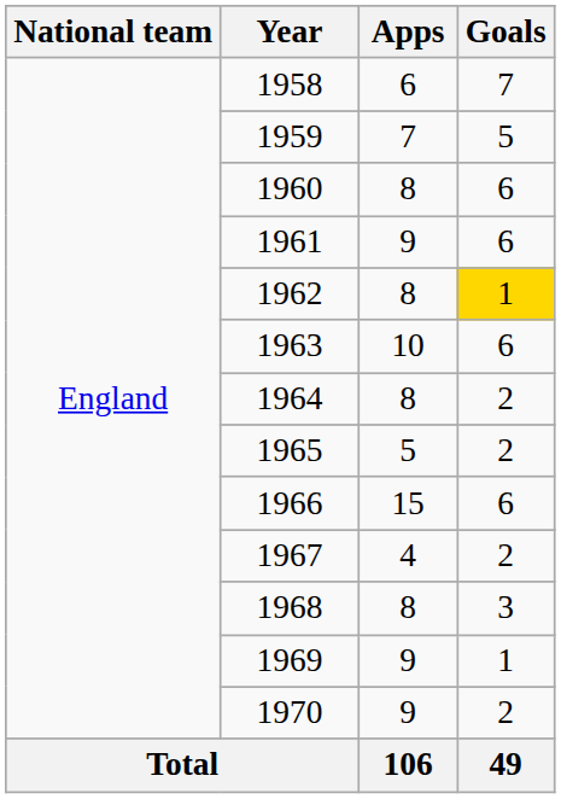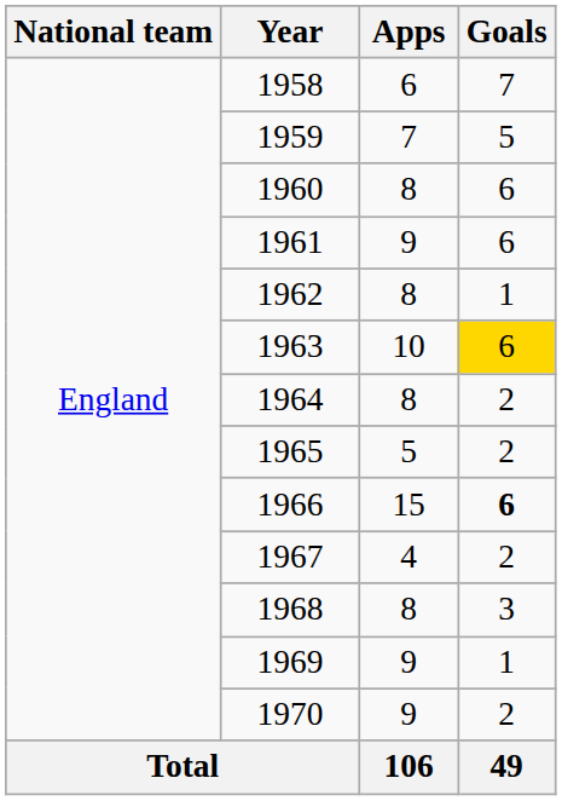1962 | Goals: gold background -> no background
1963 | Goals: no background -> gold background
1966 | Goals: normal -> bold
